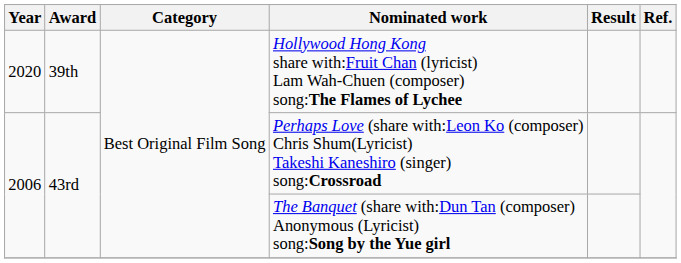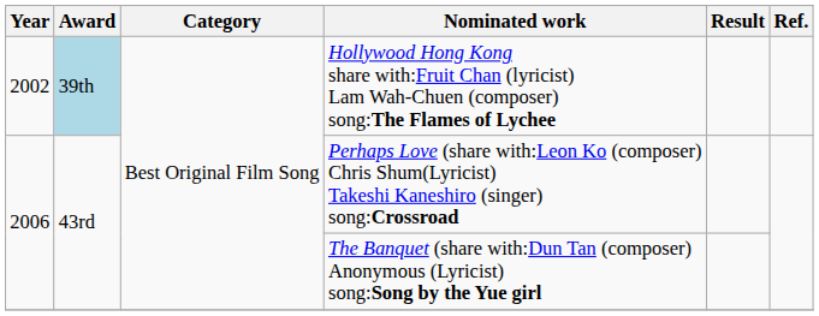row 2 | Year: 2020 -> 2002
row 2 | Award: no background -> lightblue background
